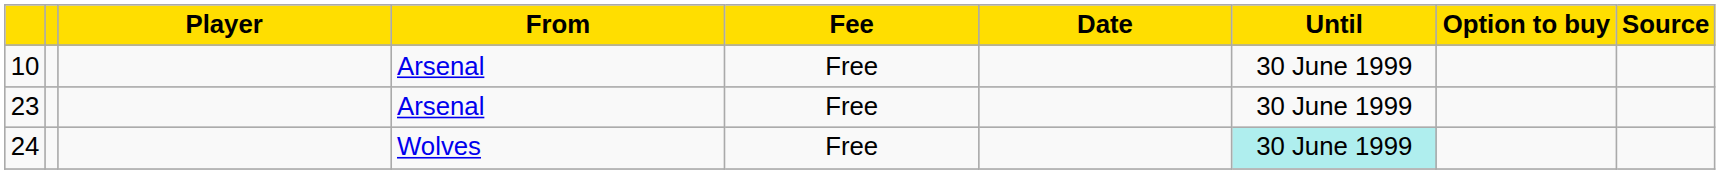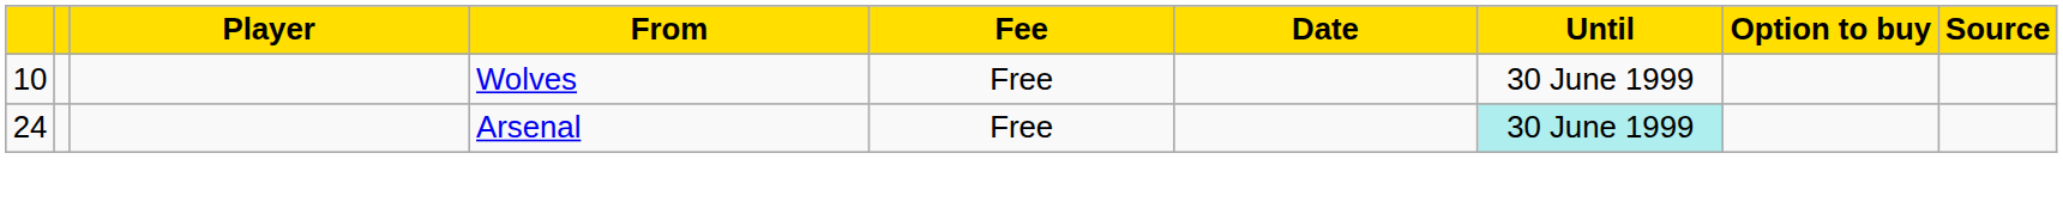10 | From: Arsenal -> Wolves
- row: 23 | Arsenal | Free | 30 June 1999
24 | From: Wolves -> Arsenal
